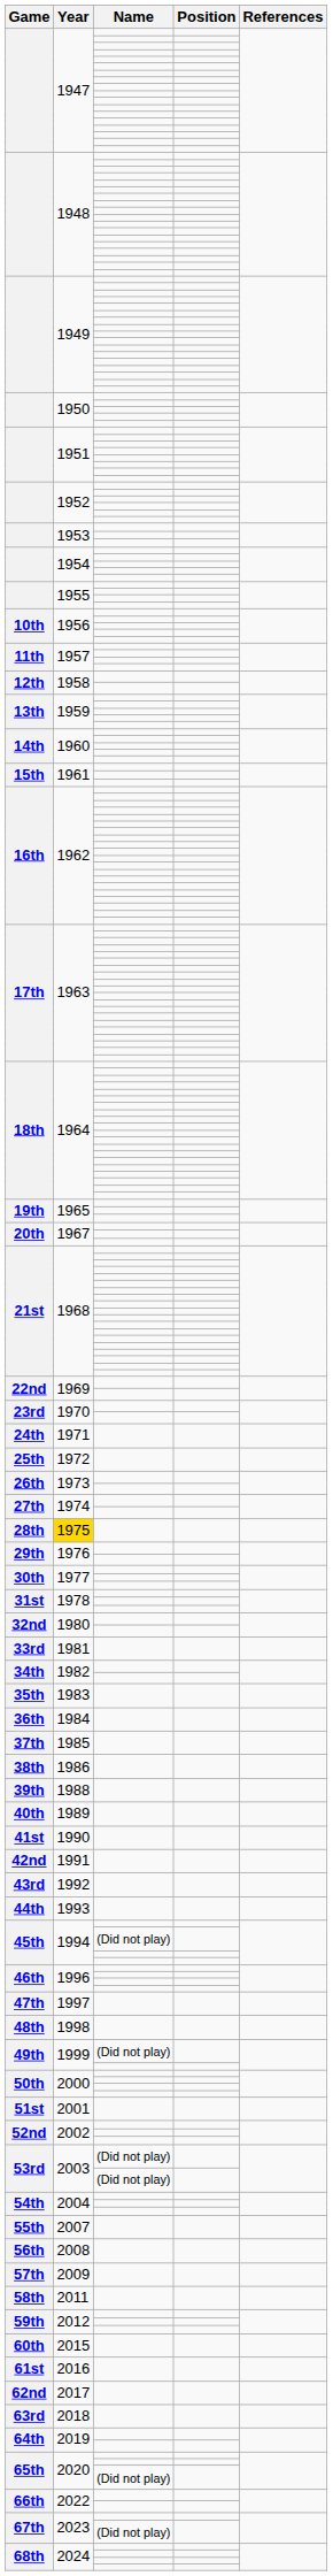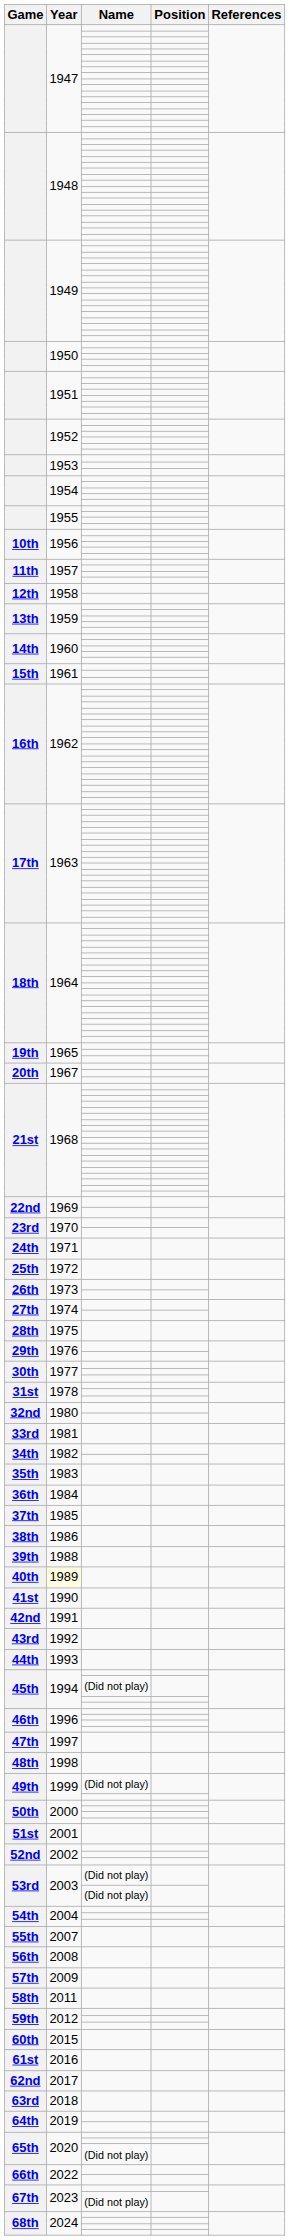1975 | Year: gold background -> no background
1989 | Year: no background -> lightyellow background
